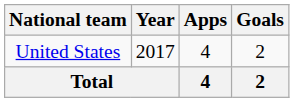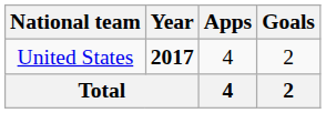United States | Year: normal -> bold
